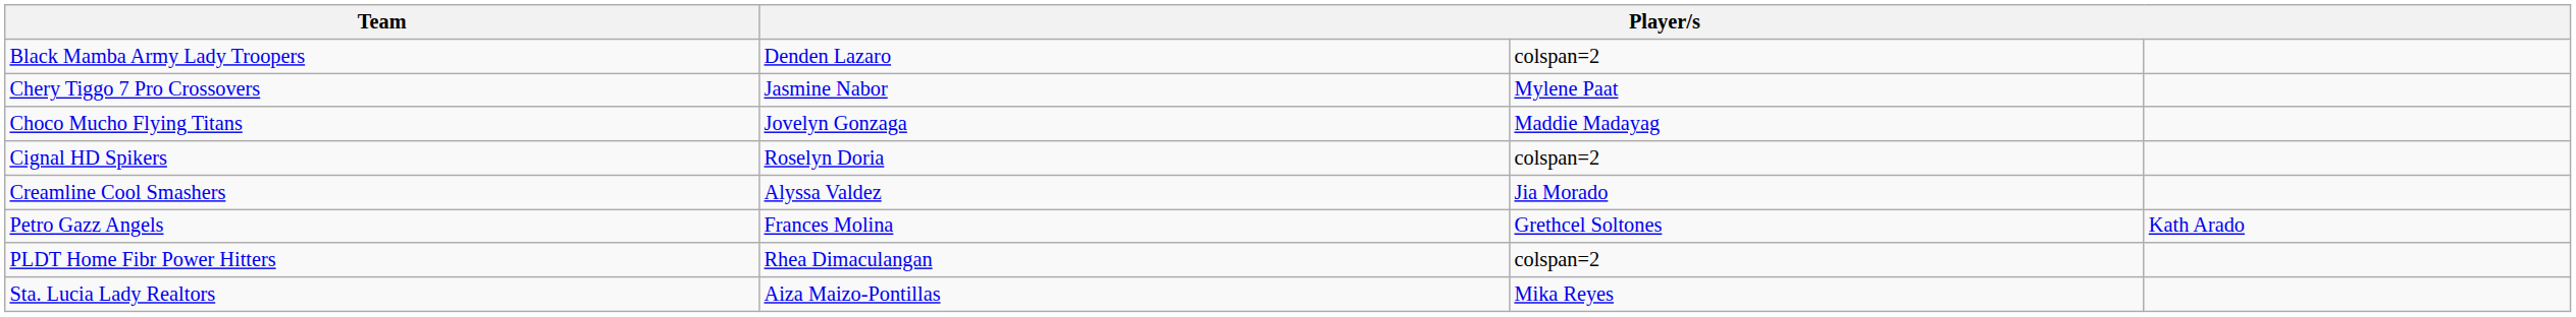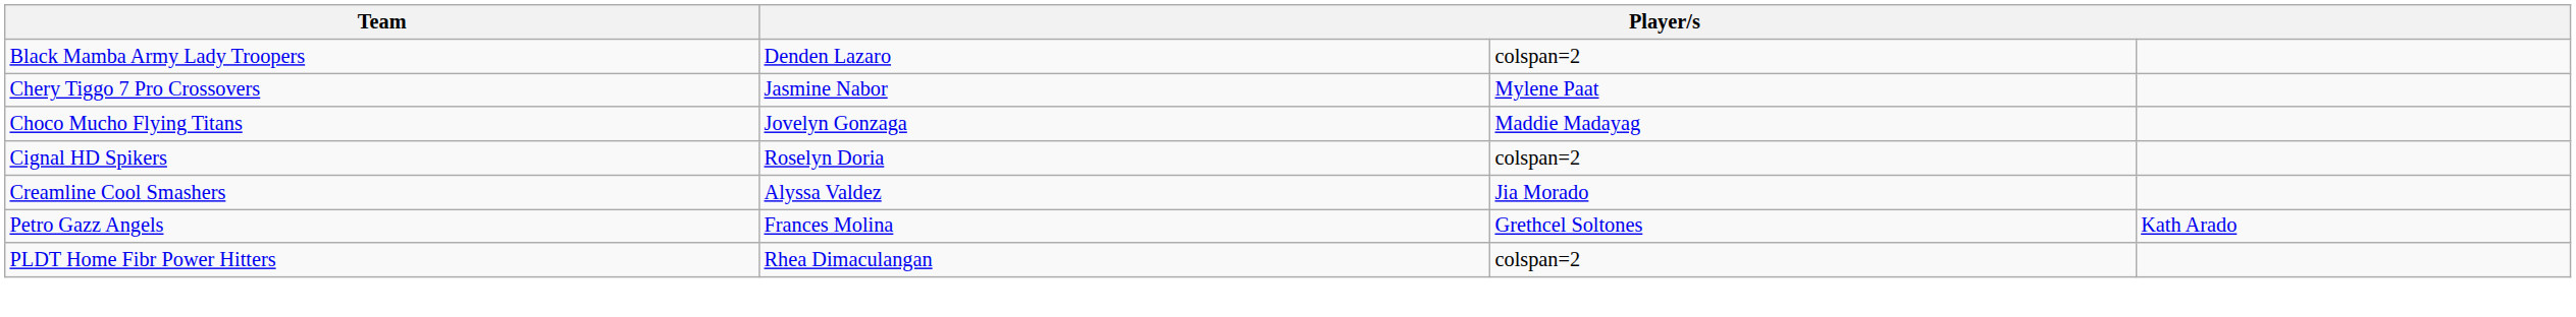- row: Sta. Lucia Lady Realtors | Aiza Maizo-Pontillas | Mika Reyes
